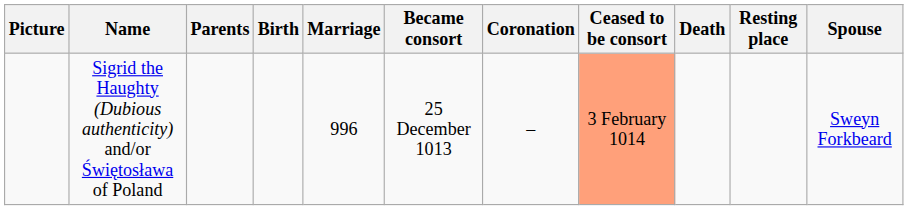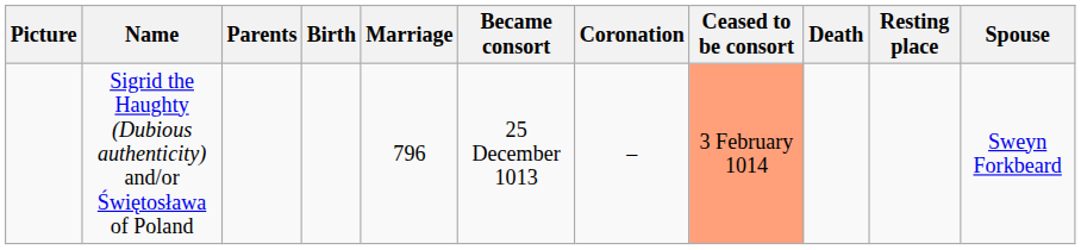row 2 | Marriage: 996 -> 796
